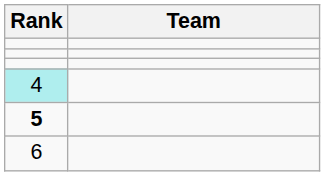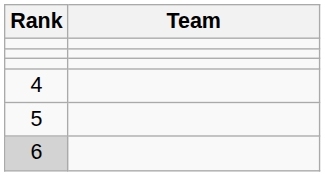row 5 | Rank: paleturquoise background -> no background
row 6 | Rank: bold -> normal
row 7 | Rank: no background -> lightgrey background
